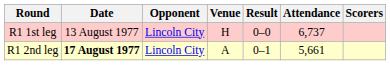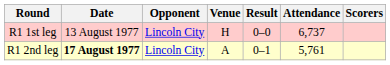R1 2nd leg | Attendance: 5,661 -> 5,761
